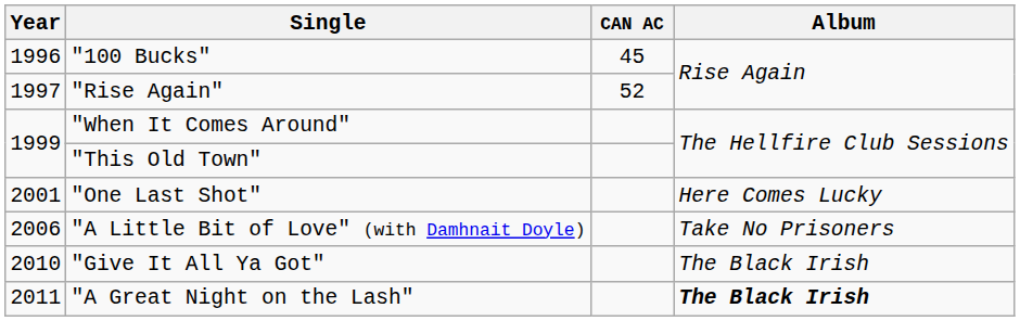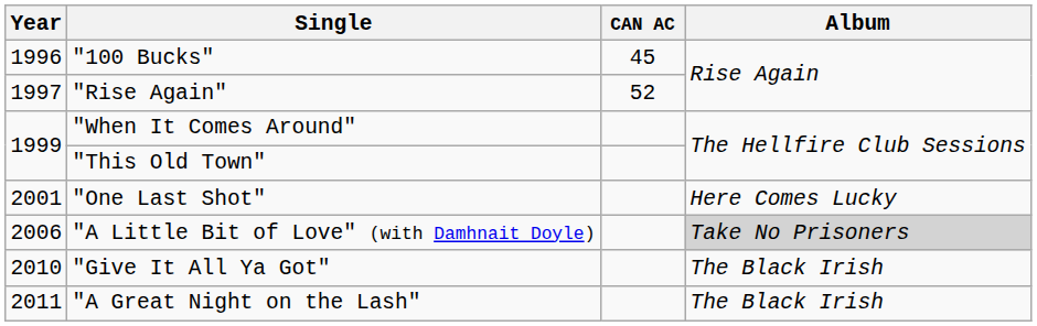"A Little Bit of Love" (with Damhnait Doyle) | Album: no background -> lightgrey background
"A Great Night on the Lash" | Album: bold -> normal
